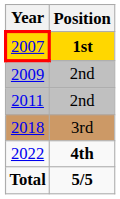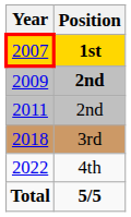2009 | Position: normal -> bold
2022 | Position: bold -> normal
